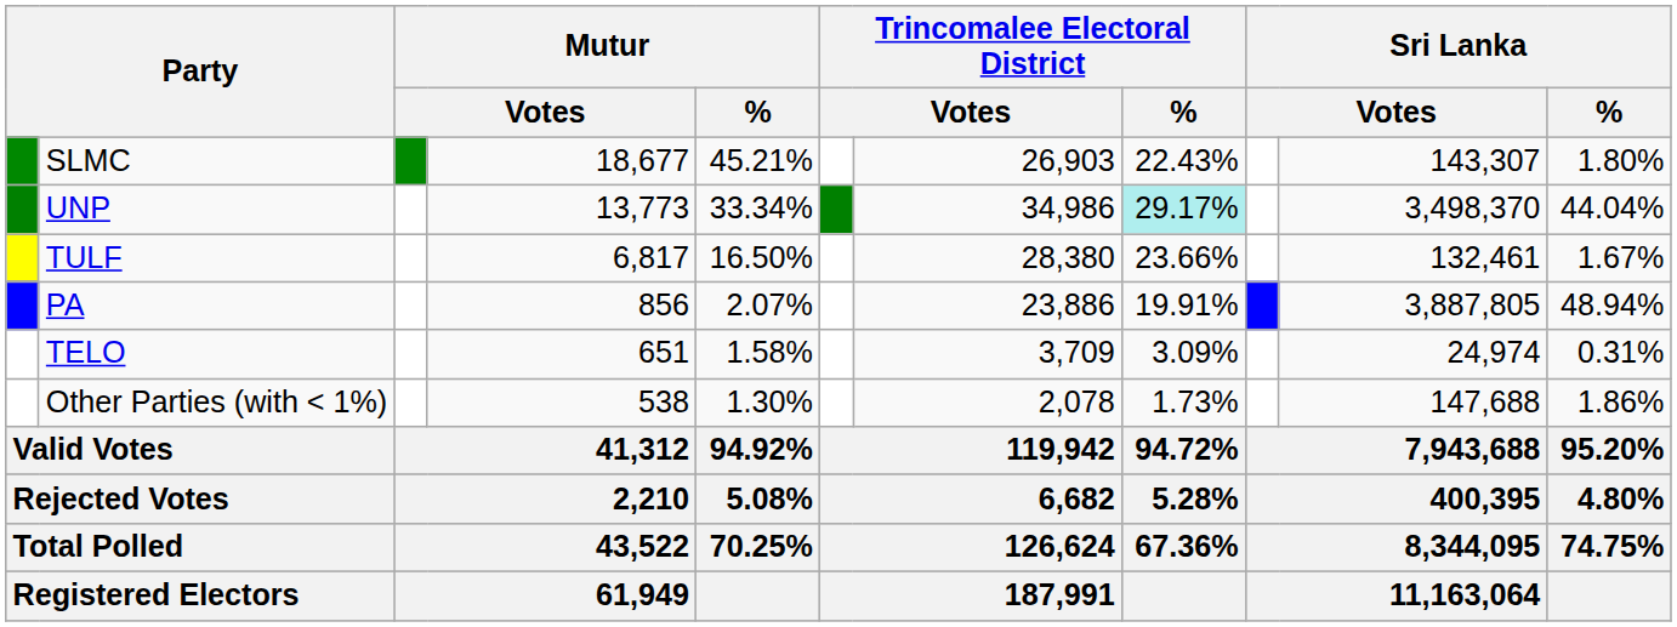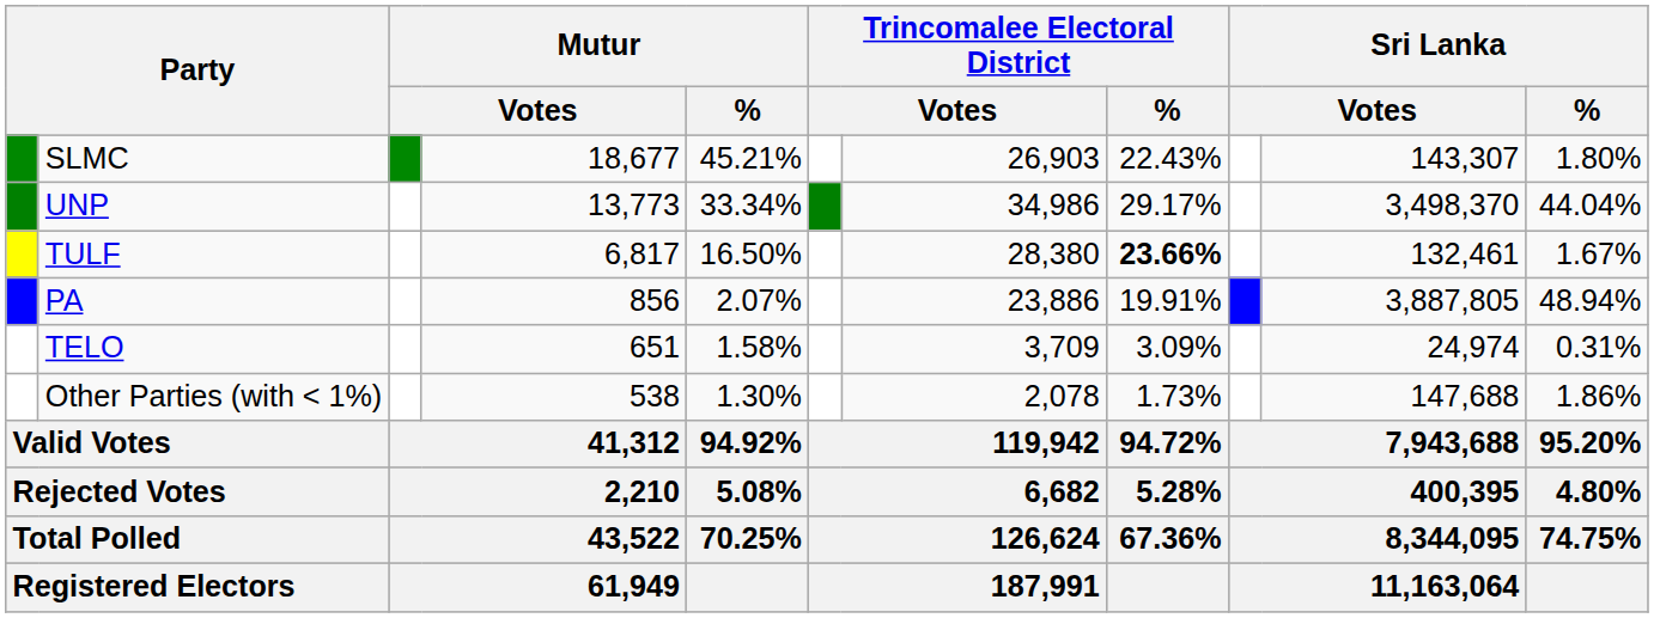UNP | Trincomalee Electoral District / %: paleturquoise background -> no background
TULF | Trincomalee Electoral District / %: normal -> bold
